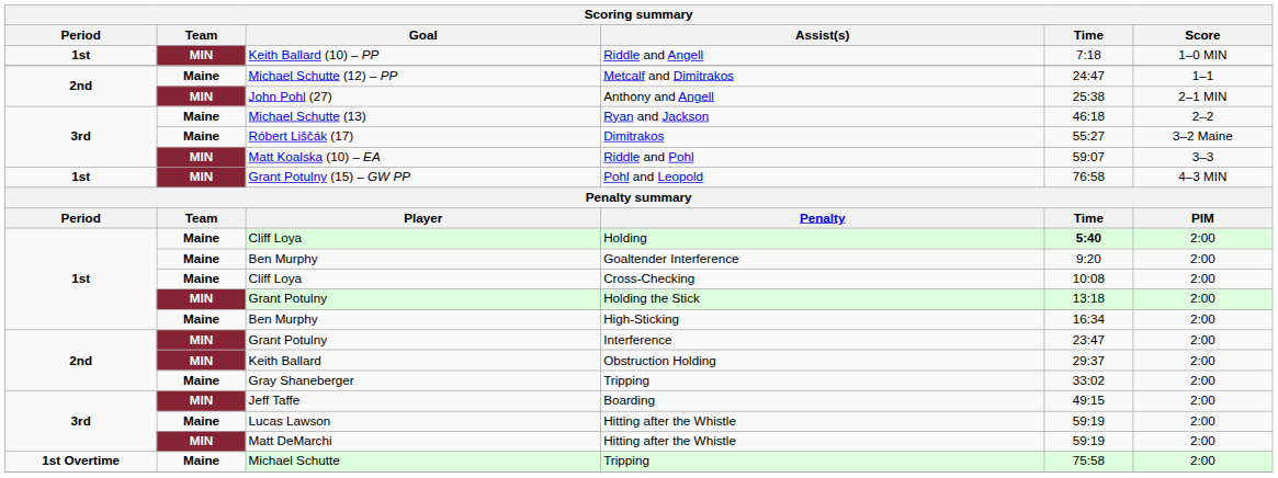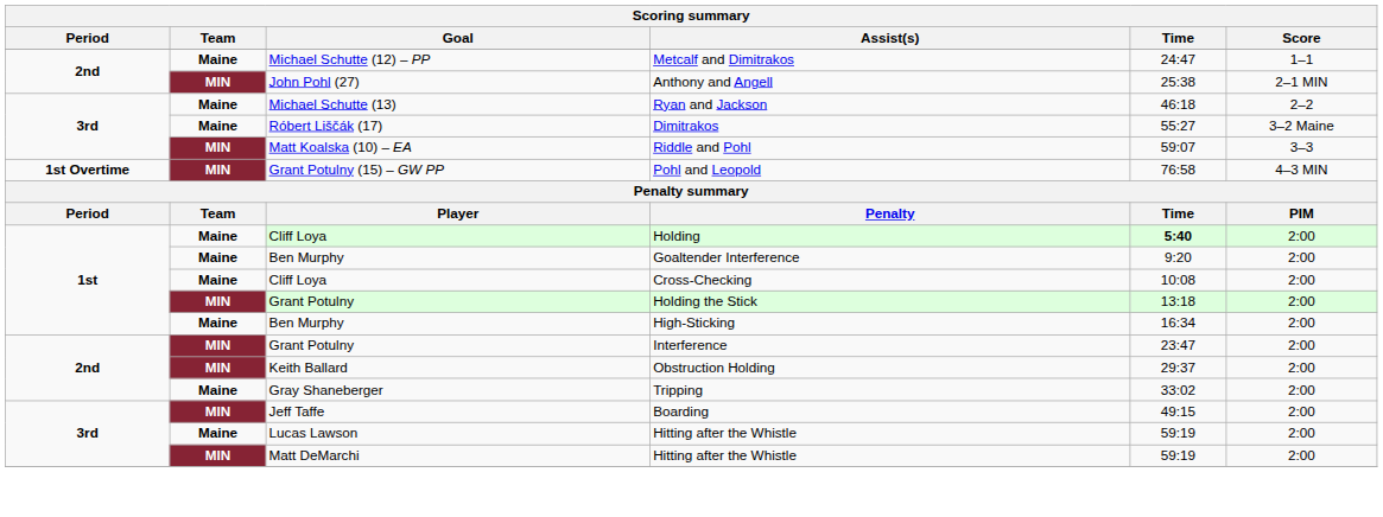- row: 1st | MIN | Keith Ballard (10) – PP | Riddle and Angell | 7:18 | 1–0 MIN
Pohl and Leopold | Period: 1st -> 1st Overtime
- row: 1st Overtime | Maine | Michael Schutte | Tripping | 75:58 | 2:00
